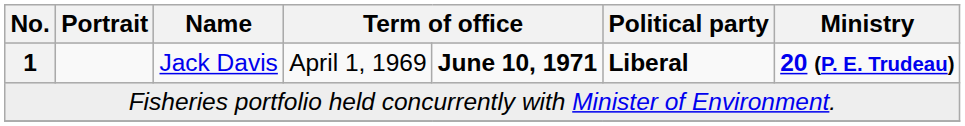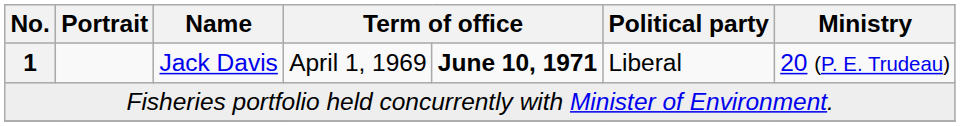1 | Political party: bold -> normal
1 | Ministry: bold -> normal
